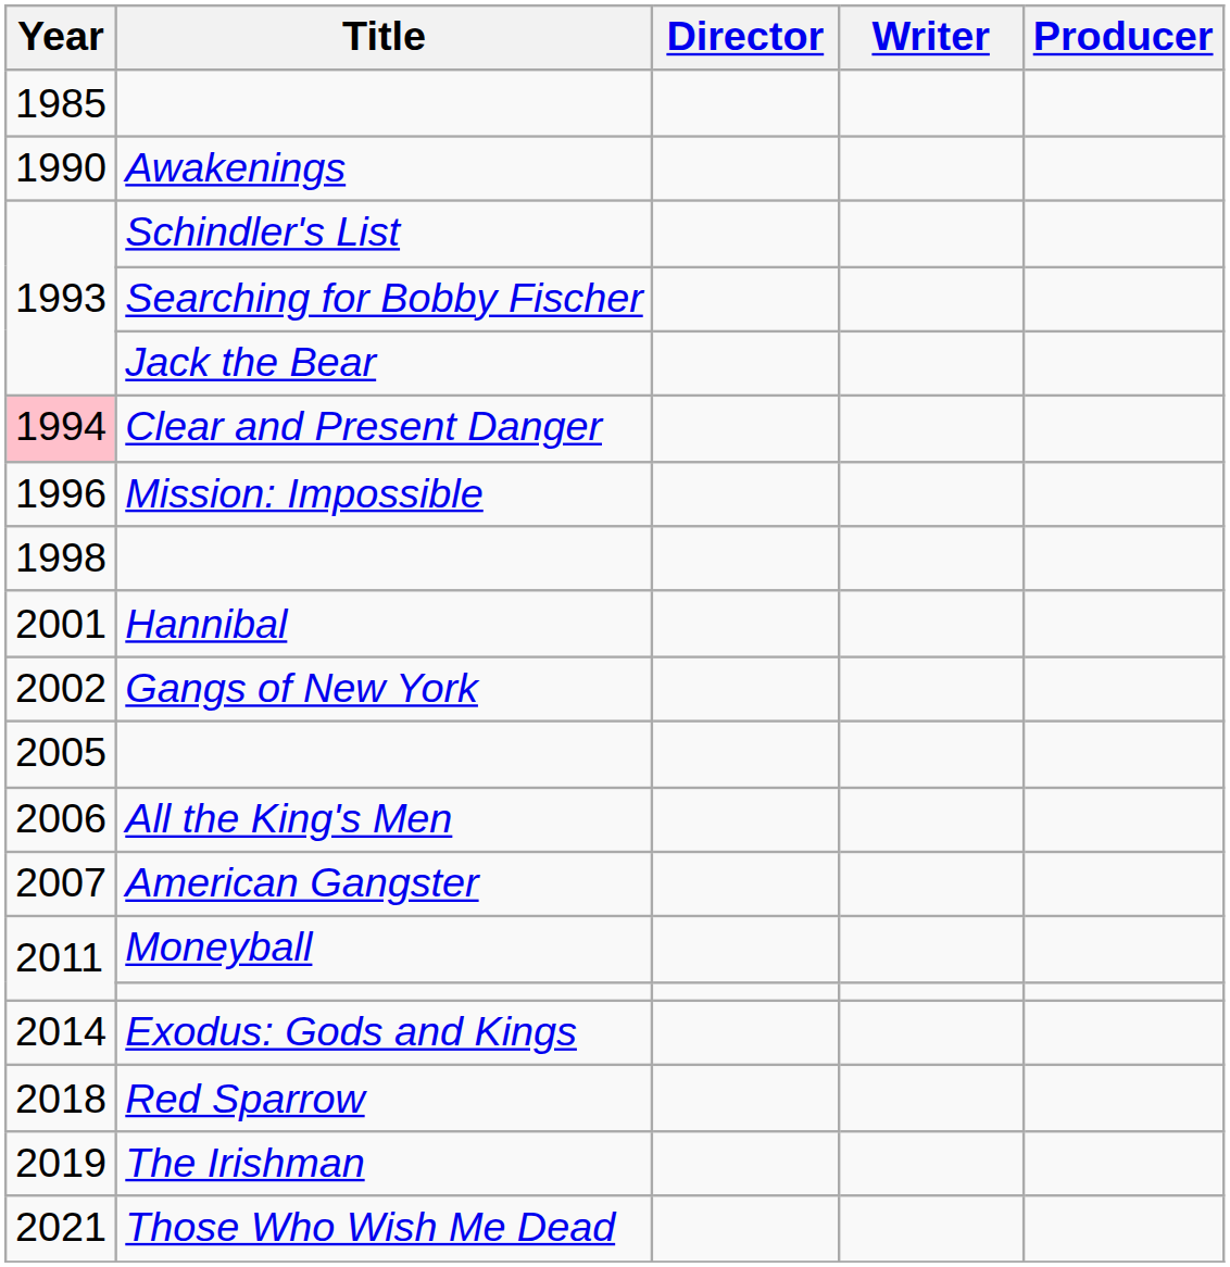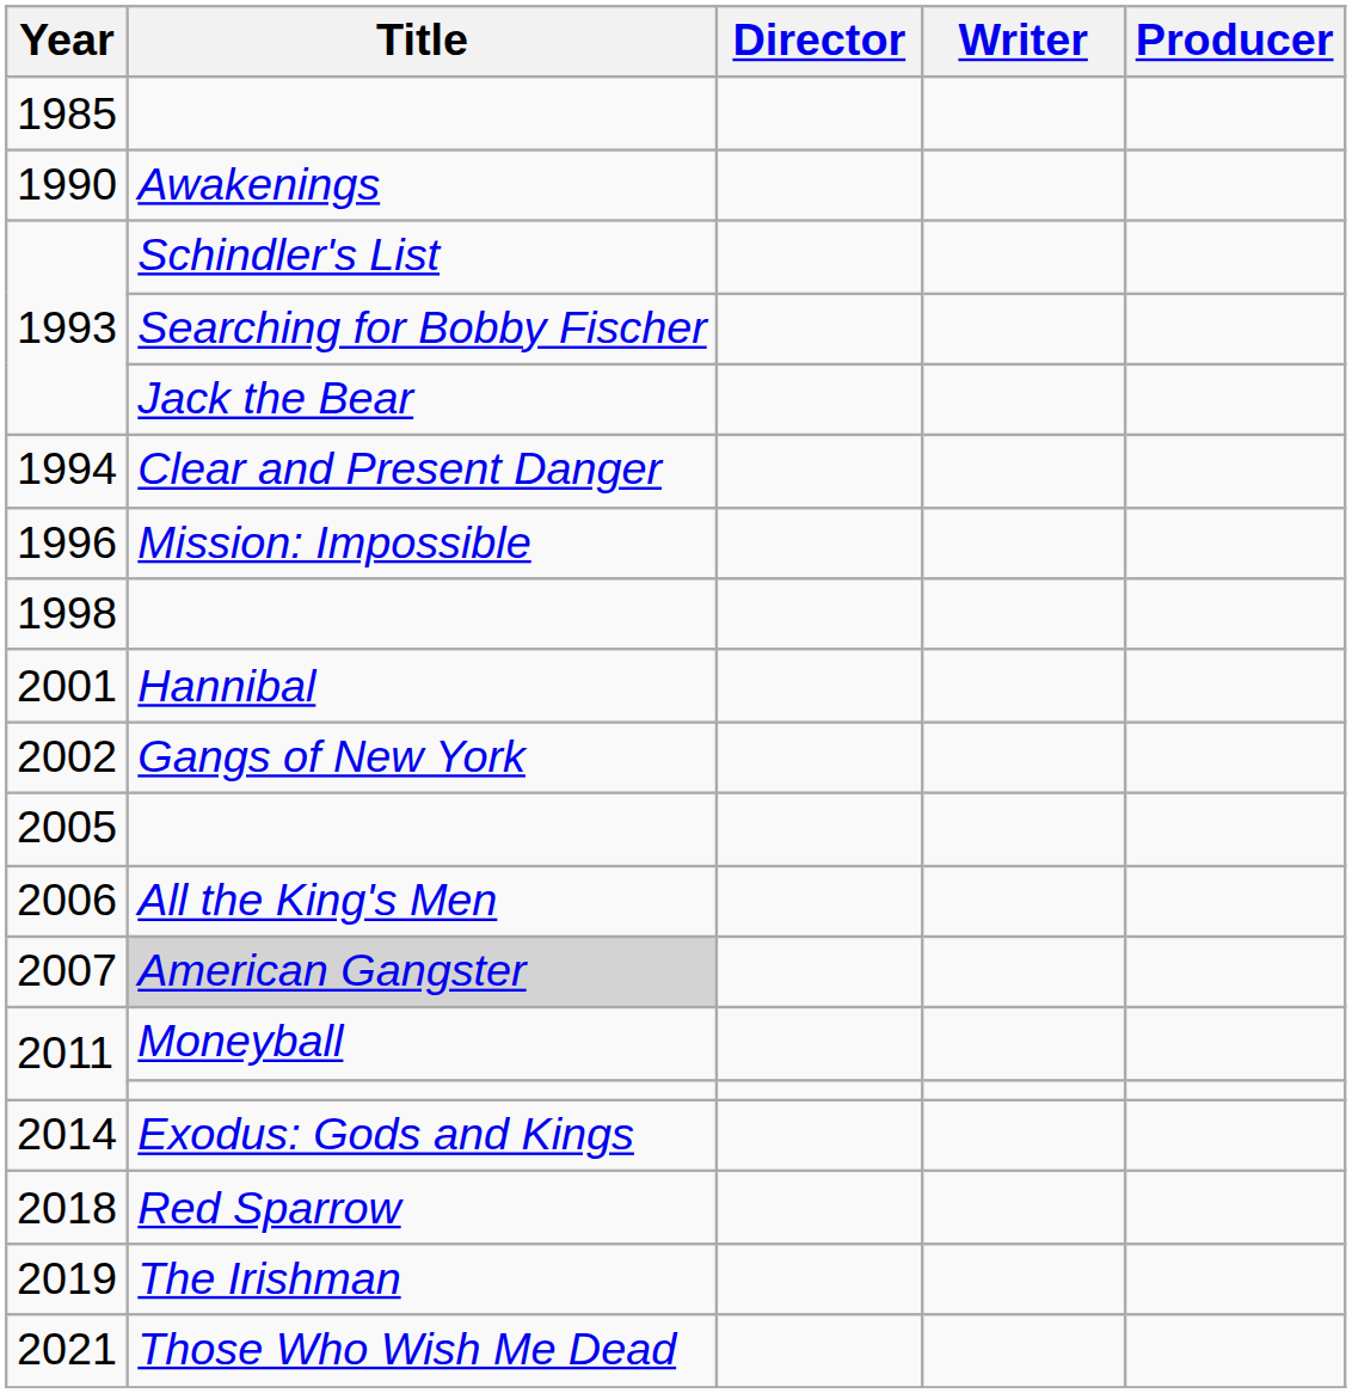1994 | Year: pink background -> no background
2007 | Title: no background -> lightgrey background
